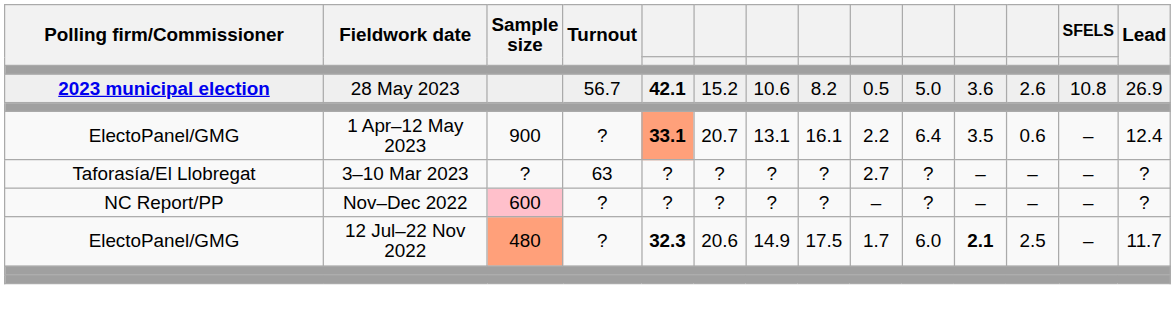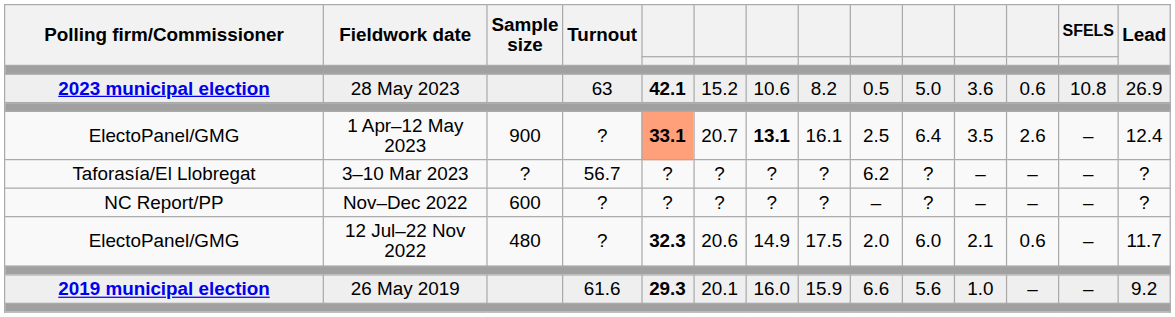28 May 2023 | Turnout: 56.7 -> 63
28 May 2023 | column 12: 2.6 -> 0.6
1 Apr–12 May 2023 | column 7: normal -> bold
1 Apr–12 May 2023 | column 9: 2.2 -> 2.5
1 Apr–12 May 2023 | column 12: 0.6 -> 2.6
3–10 Mar 2023 | Turnout: 63 -> 56.7
3–10 Mar 2023 | column 9: 2.7 -> 6.2
Nov–Dec 2022 | Sample size: pink background -> no background
12 Jul–22 Nov 2022 | Sample size: lightsalmon background -> no background
12 Jul–22 Nov 2022 | column 9: 1.7 -> 2.0
12 Jul–22 Nov 2022 | column 11: bold -> normal
12 Jul–22 Nov 2022 | column 12: 2.5 -> 0.6
+ row: 2019 municipal election | 26 May 2019 | 61.6 | 29.3 | 20.1 | 16.0 | 15.9 | 6.6 | 5.6 | 1.0 | – | – | 9.2
